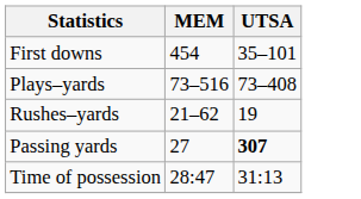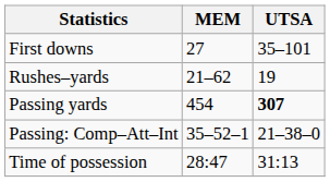First downs | MEM: 454 -> 27
- row: Plays–yards | 73–516 | 73–408
Passing yards | MEM: 27 -> 454
+ row: Passing: Comp–Att–Int | 35–52–1 | 21–38–0
